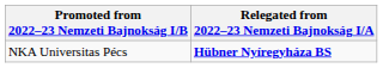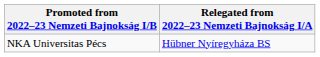NKA Universitas Pécs | Relegated from 2022–23 Nemzeti Bajnokság I/A: bold -> normal
